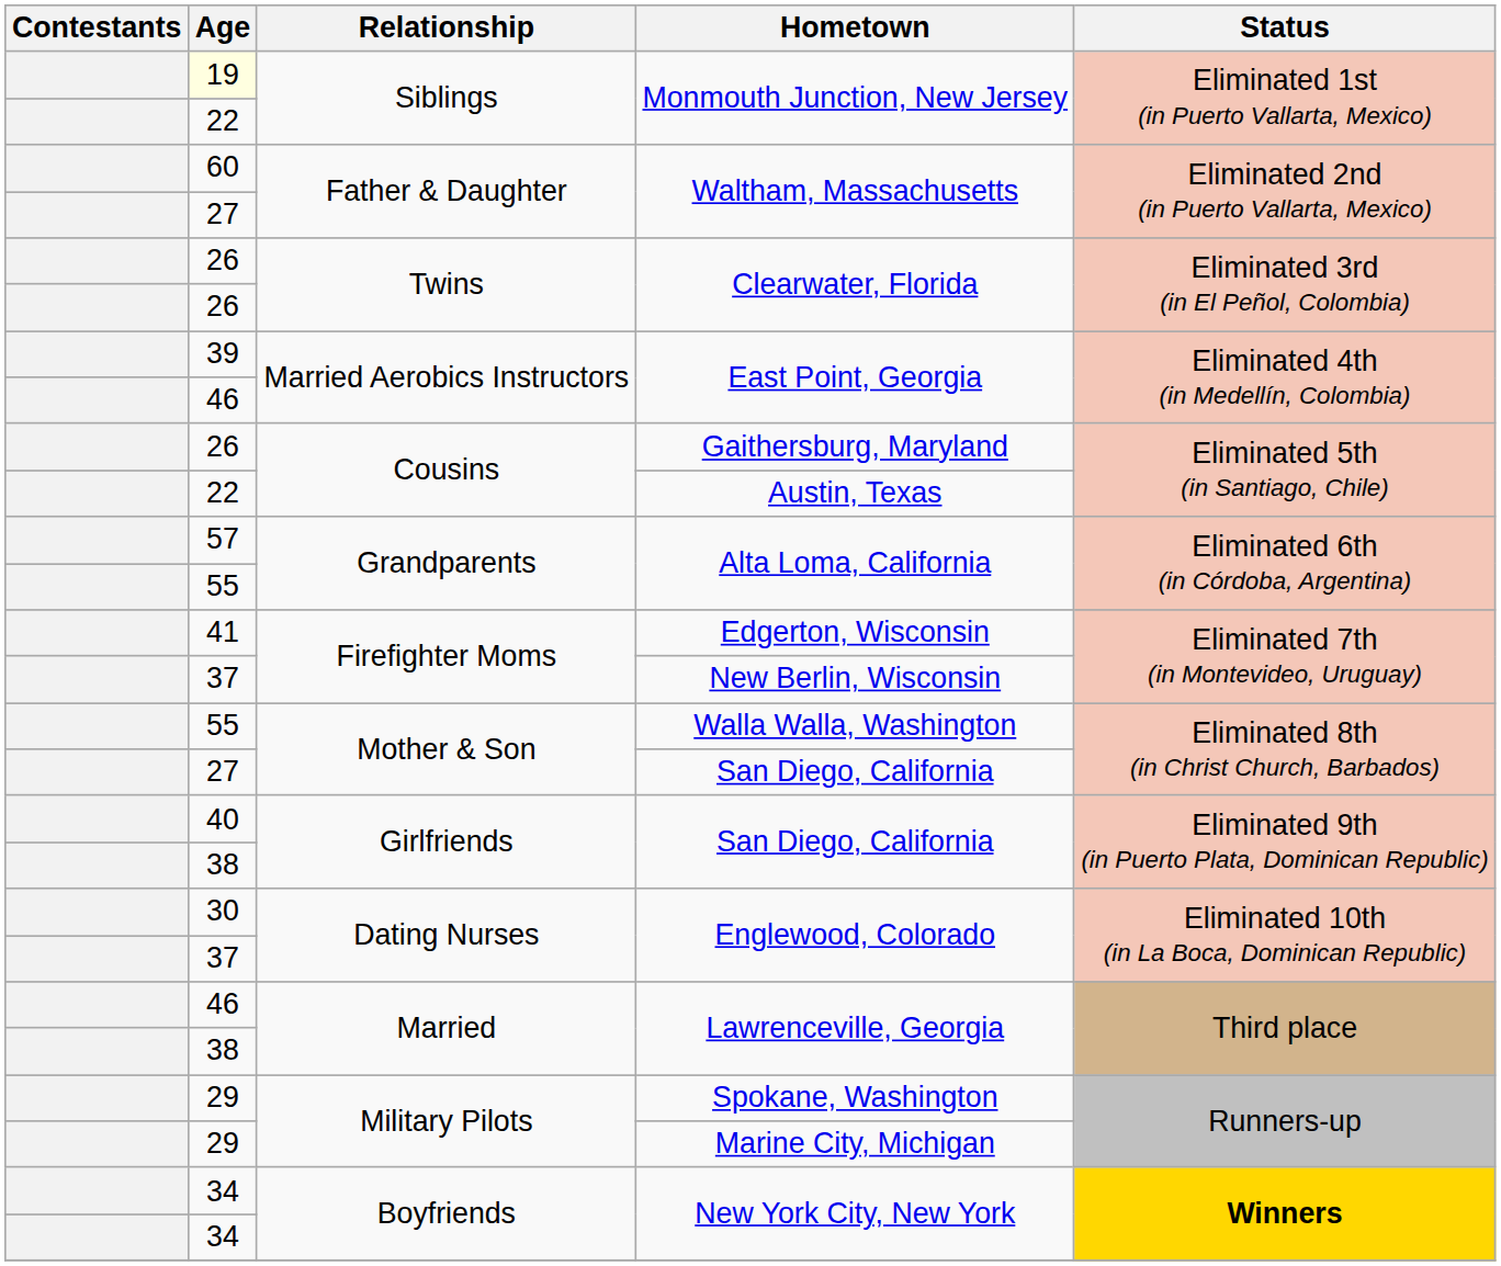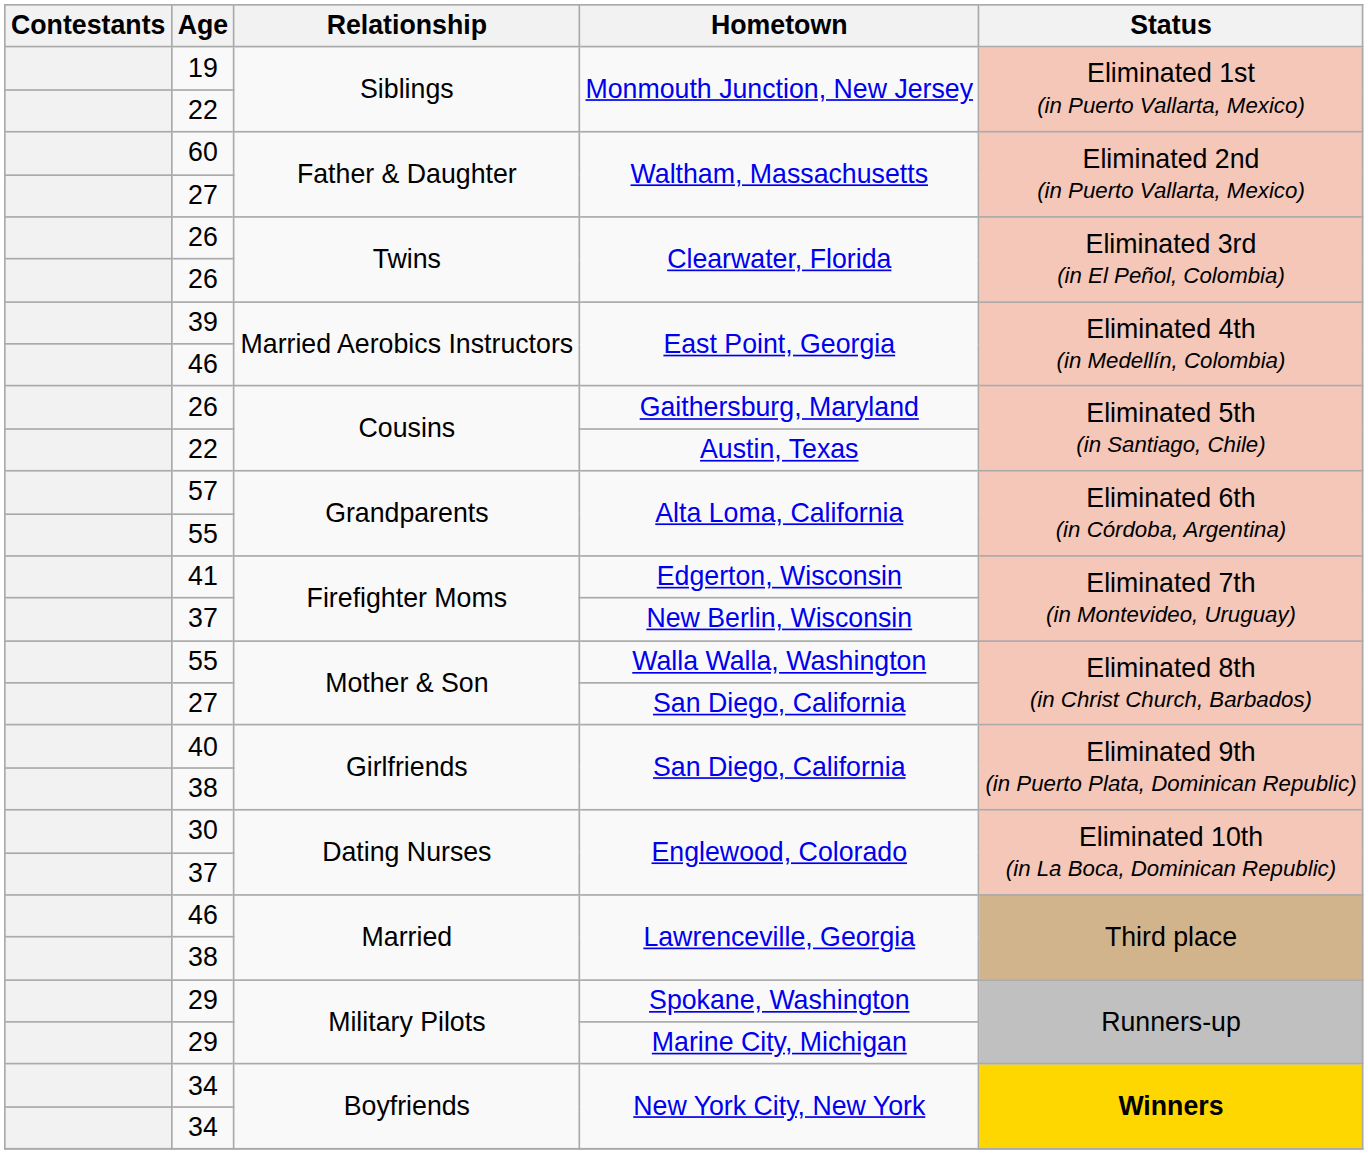19 | Age: lightyellow background -> no background
